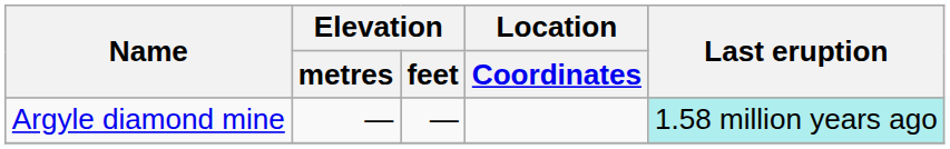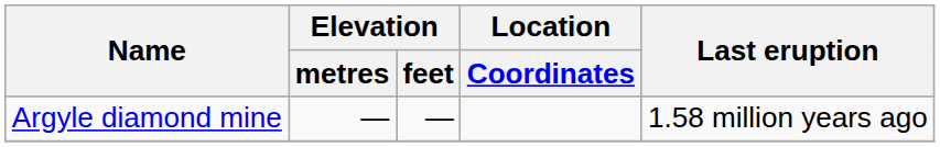Argyle diamond mine | Last eruption: paleturquoise background -> no background
